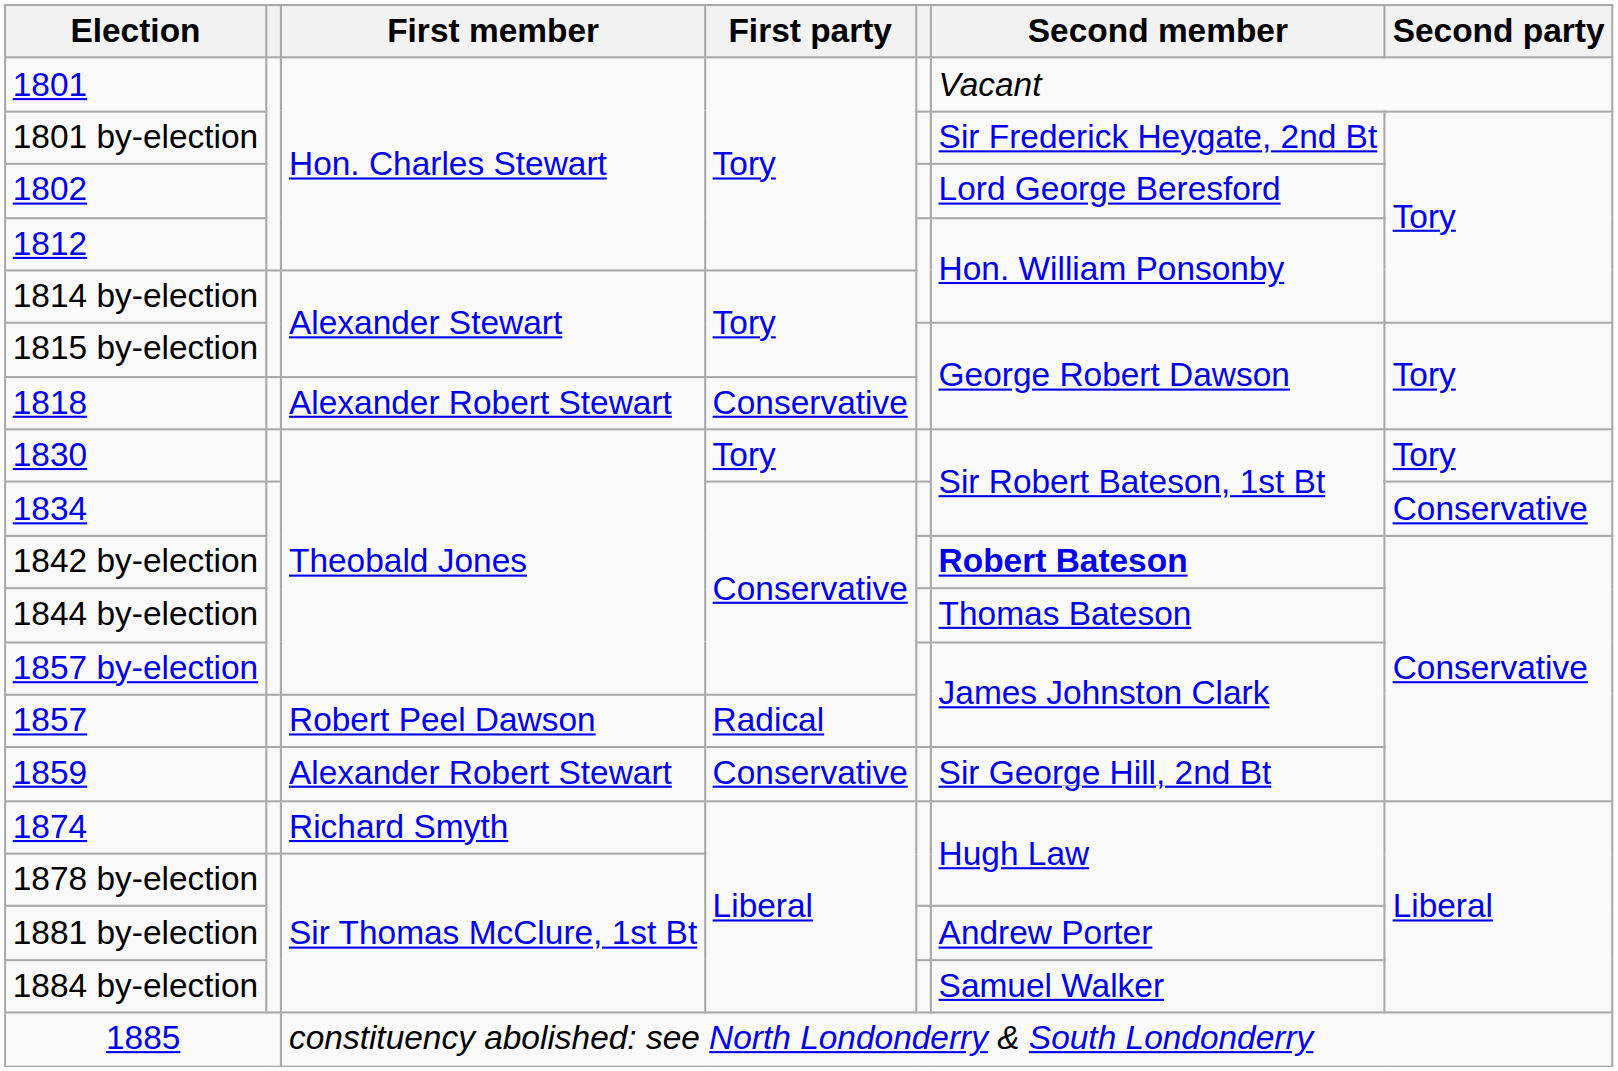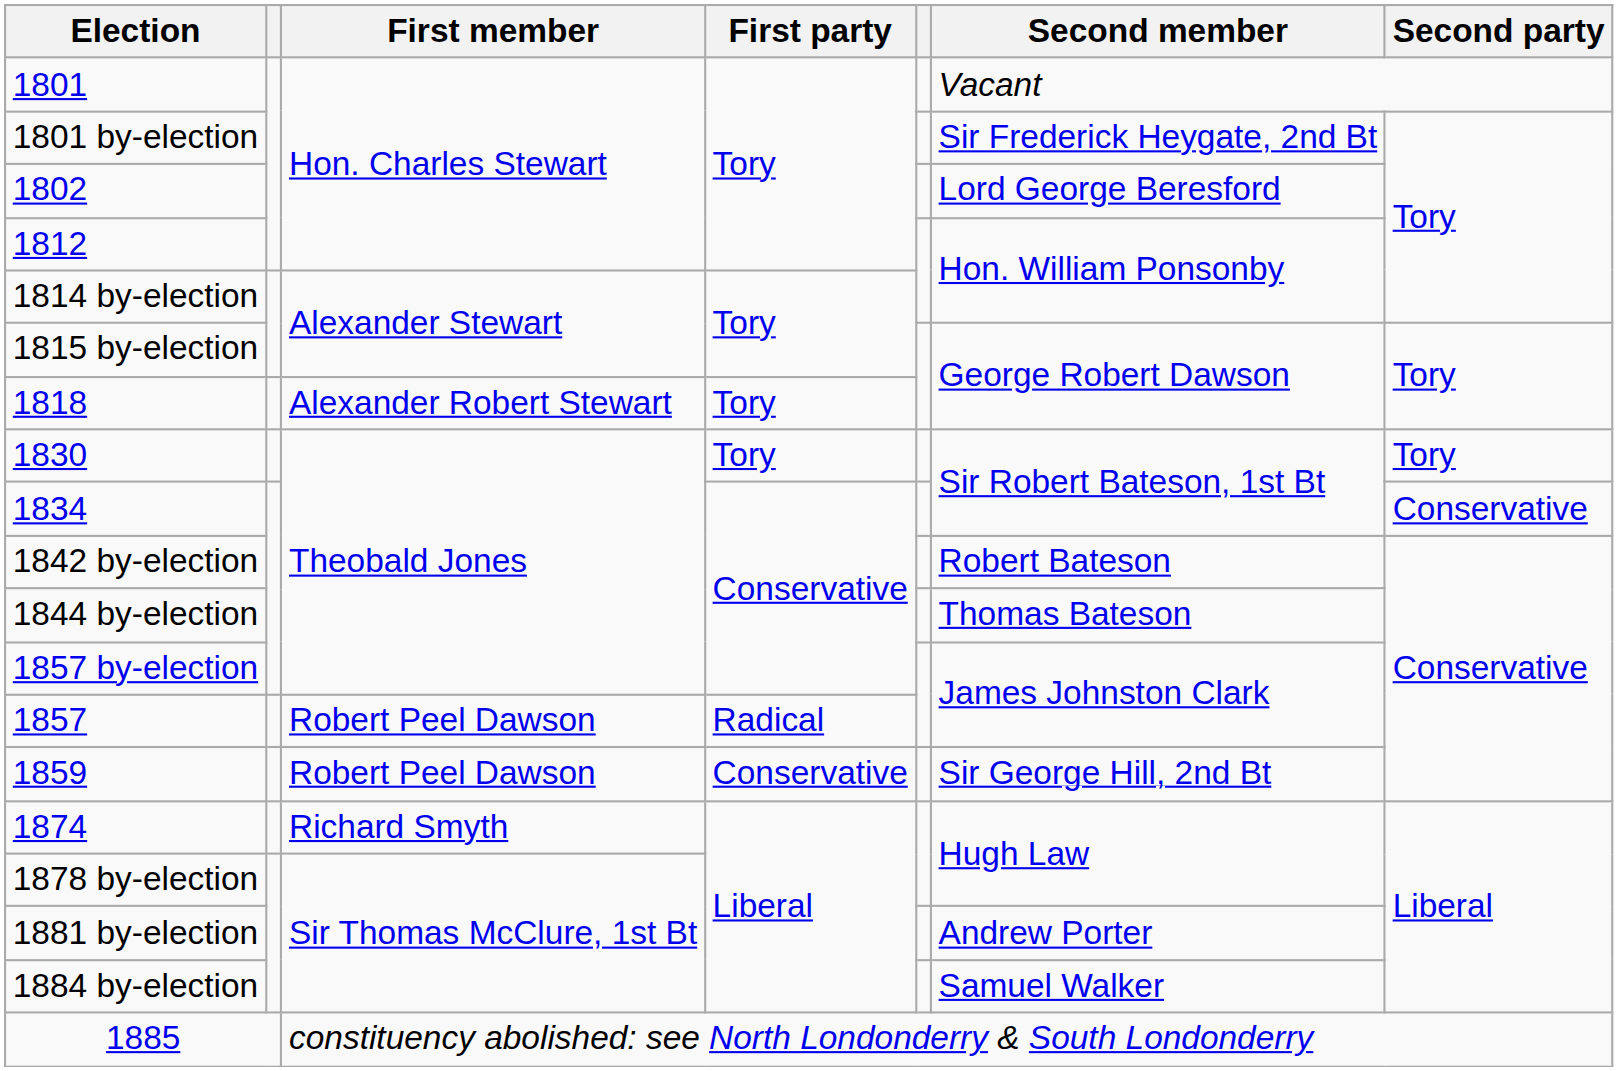1818 | First party: Conservative -> Tory
1842 by-election | Second member: bold -> normal
1859 | First member: Alexander Robert Stewart -> Robert Peel Dawson
